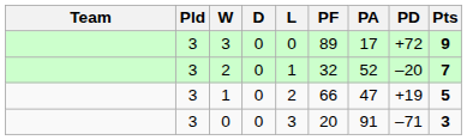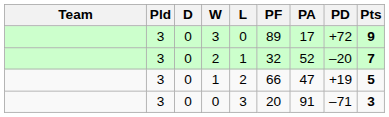columns swapped: W <-> D
